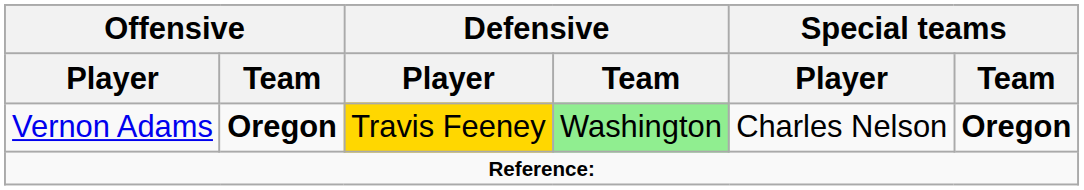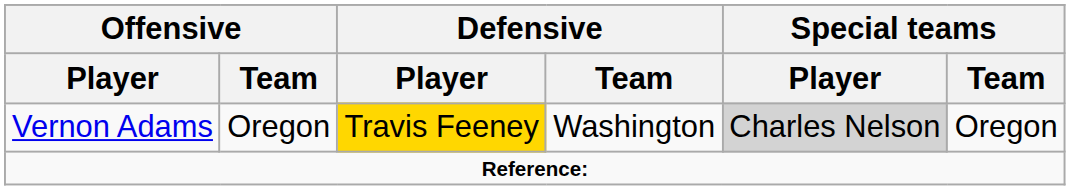Vernon Adams | Offensive / Team: bold -> normal
Vernon Adams | Defensive / Team: lightgreen background -> no background
Vernon Adams | Special teams / Player: no background -> lightgrey background
Vernon Adams | Special teams / Team: bold -> normal
